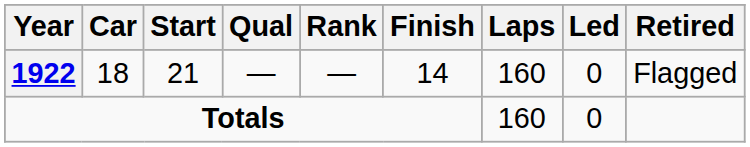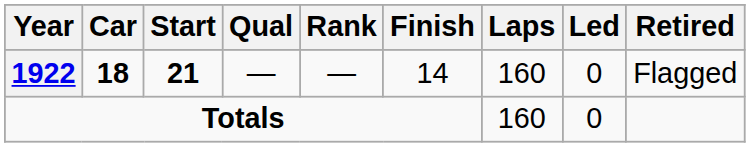1922 | Car: normal -> bold
1922 | Start: normal -> bold
